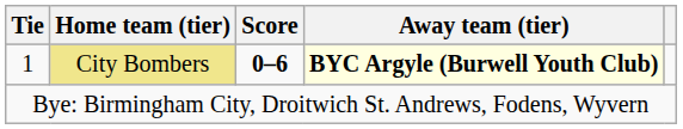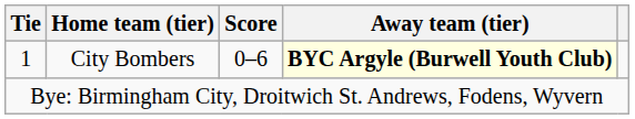1 | Home team (tier): khaki background -> no background
1 | Score: bold -> normal
